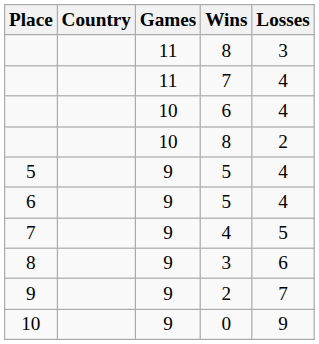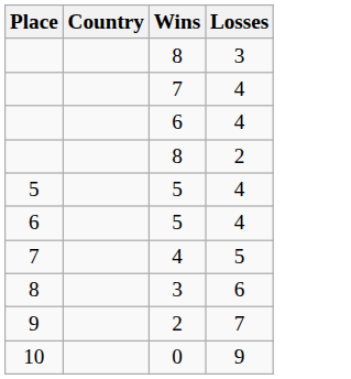- column: Games | 11 | 11 | 10 | 10 | 9 | 9 | 9 | 9 | 9 | 9
